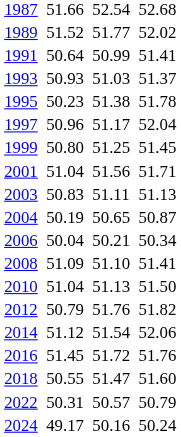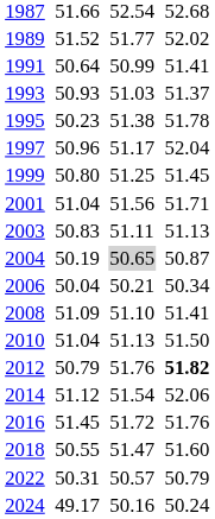2004 | column 3: no background -> lightgrey background
2012 | column 4: normal -> bold
